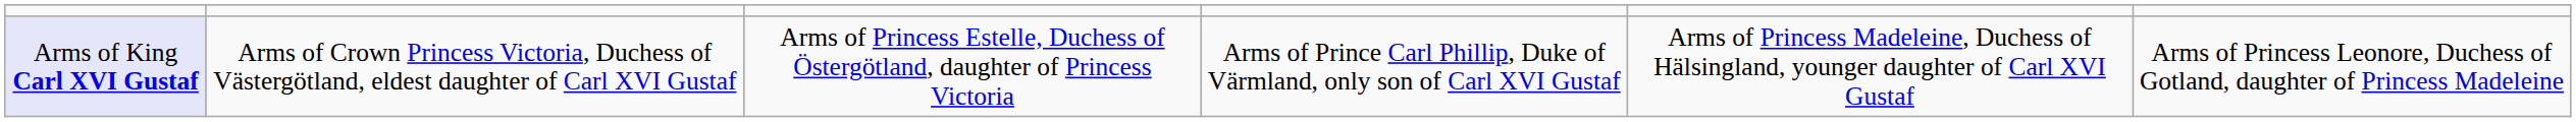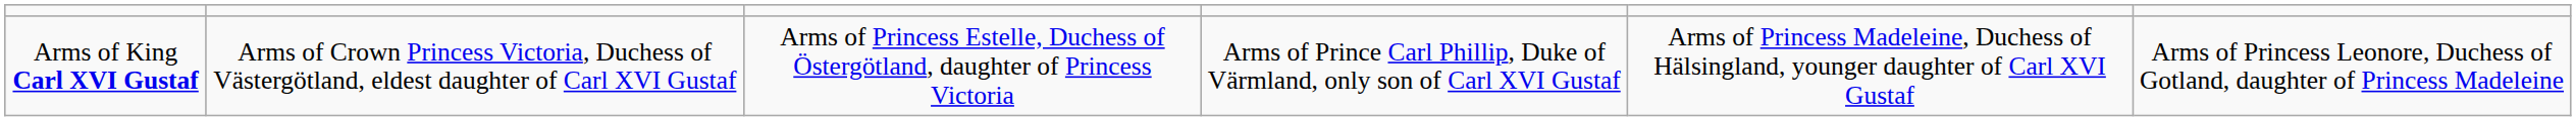Arms of King Carl XVI Gustaf | column 1: lavender background -> no background
